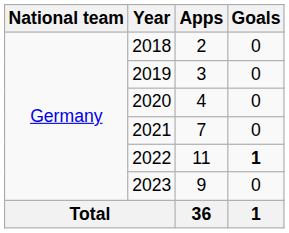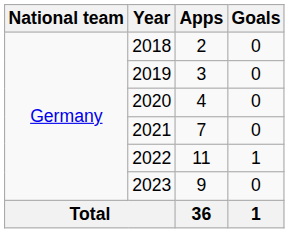2022 | Goals: bold -> normal
